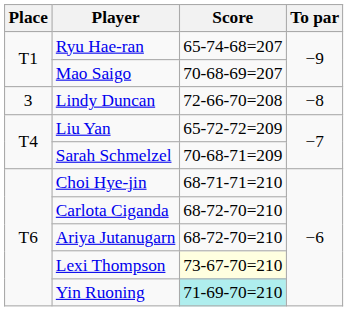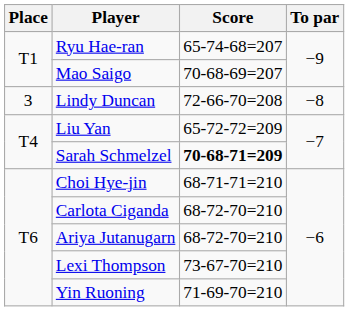Sarah Schmelzel | Score: normal -> bold
Lexi Thompson | Score: lightyellow background -> no background
Yin Ruoning | Score: paleturquoise background -> no background
